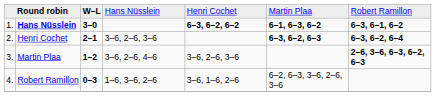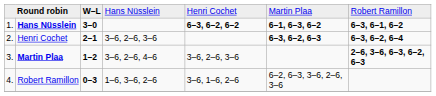row 4 | column 2: normal -> bold
